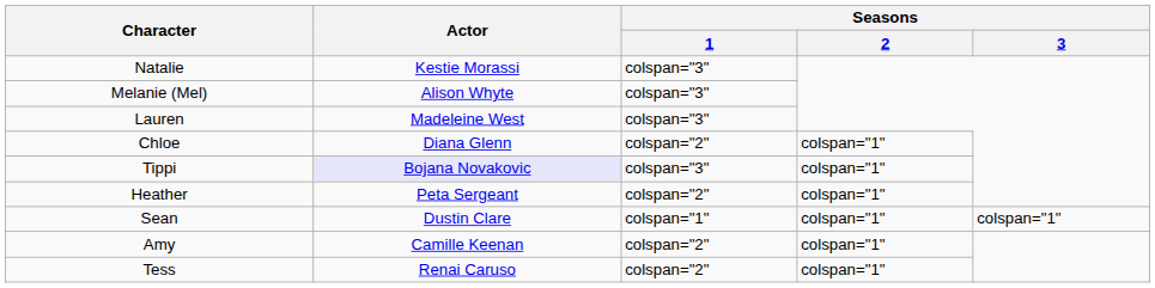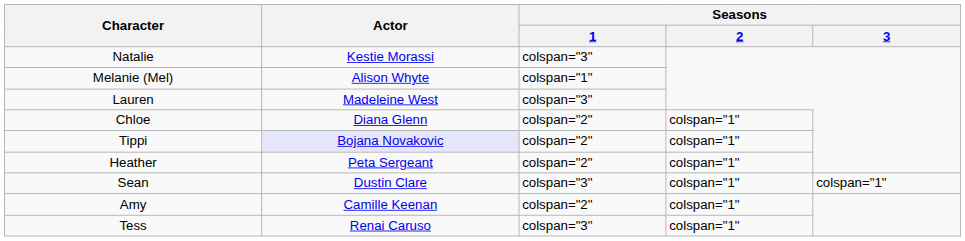Melanie (Mel) | Seasons / 1: colspan="3" -> colspan="1"
Tippi | Seasons / 1: colspan="3" -> colspan="2"
Sean | Seasons / 1: colspan="1" -> colspan="3"
Tess | Seasons / 1: colspan="2" -> colspan="3"
